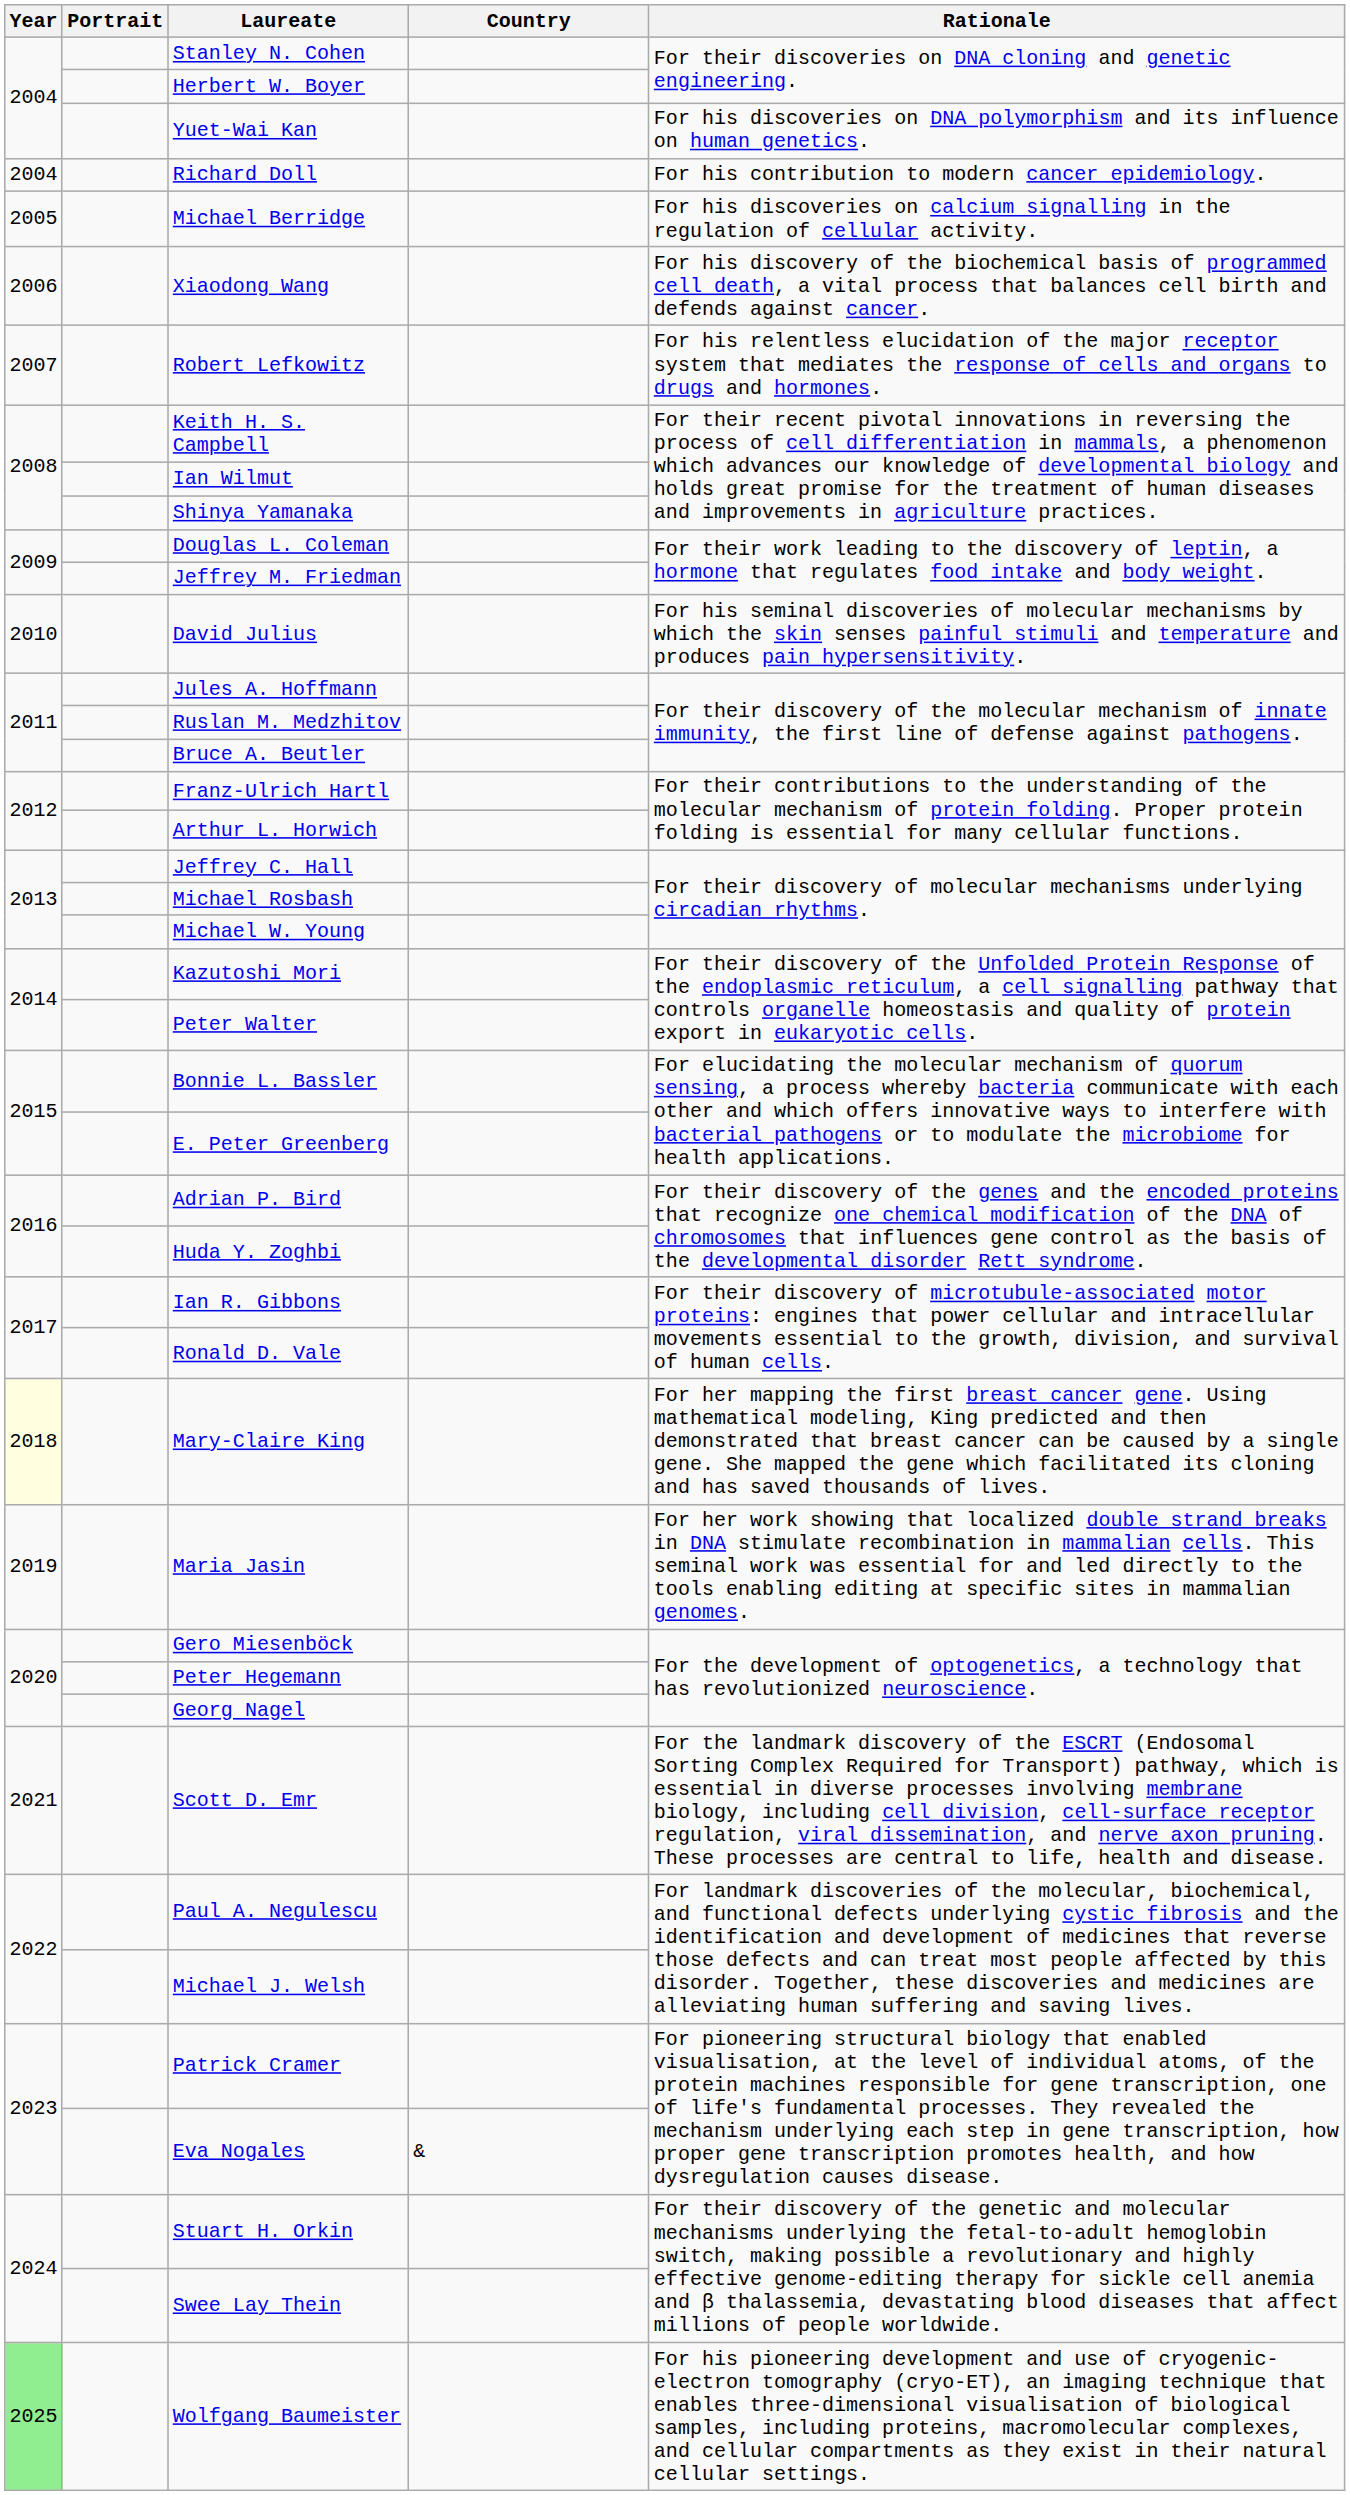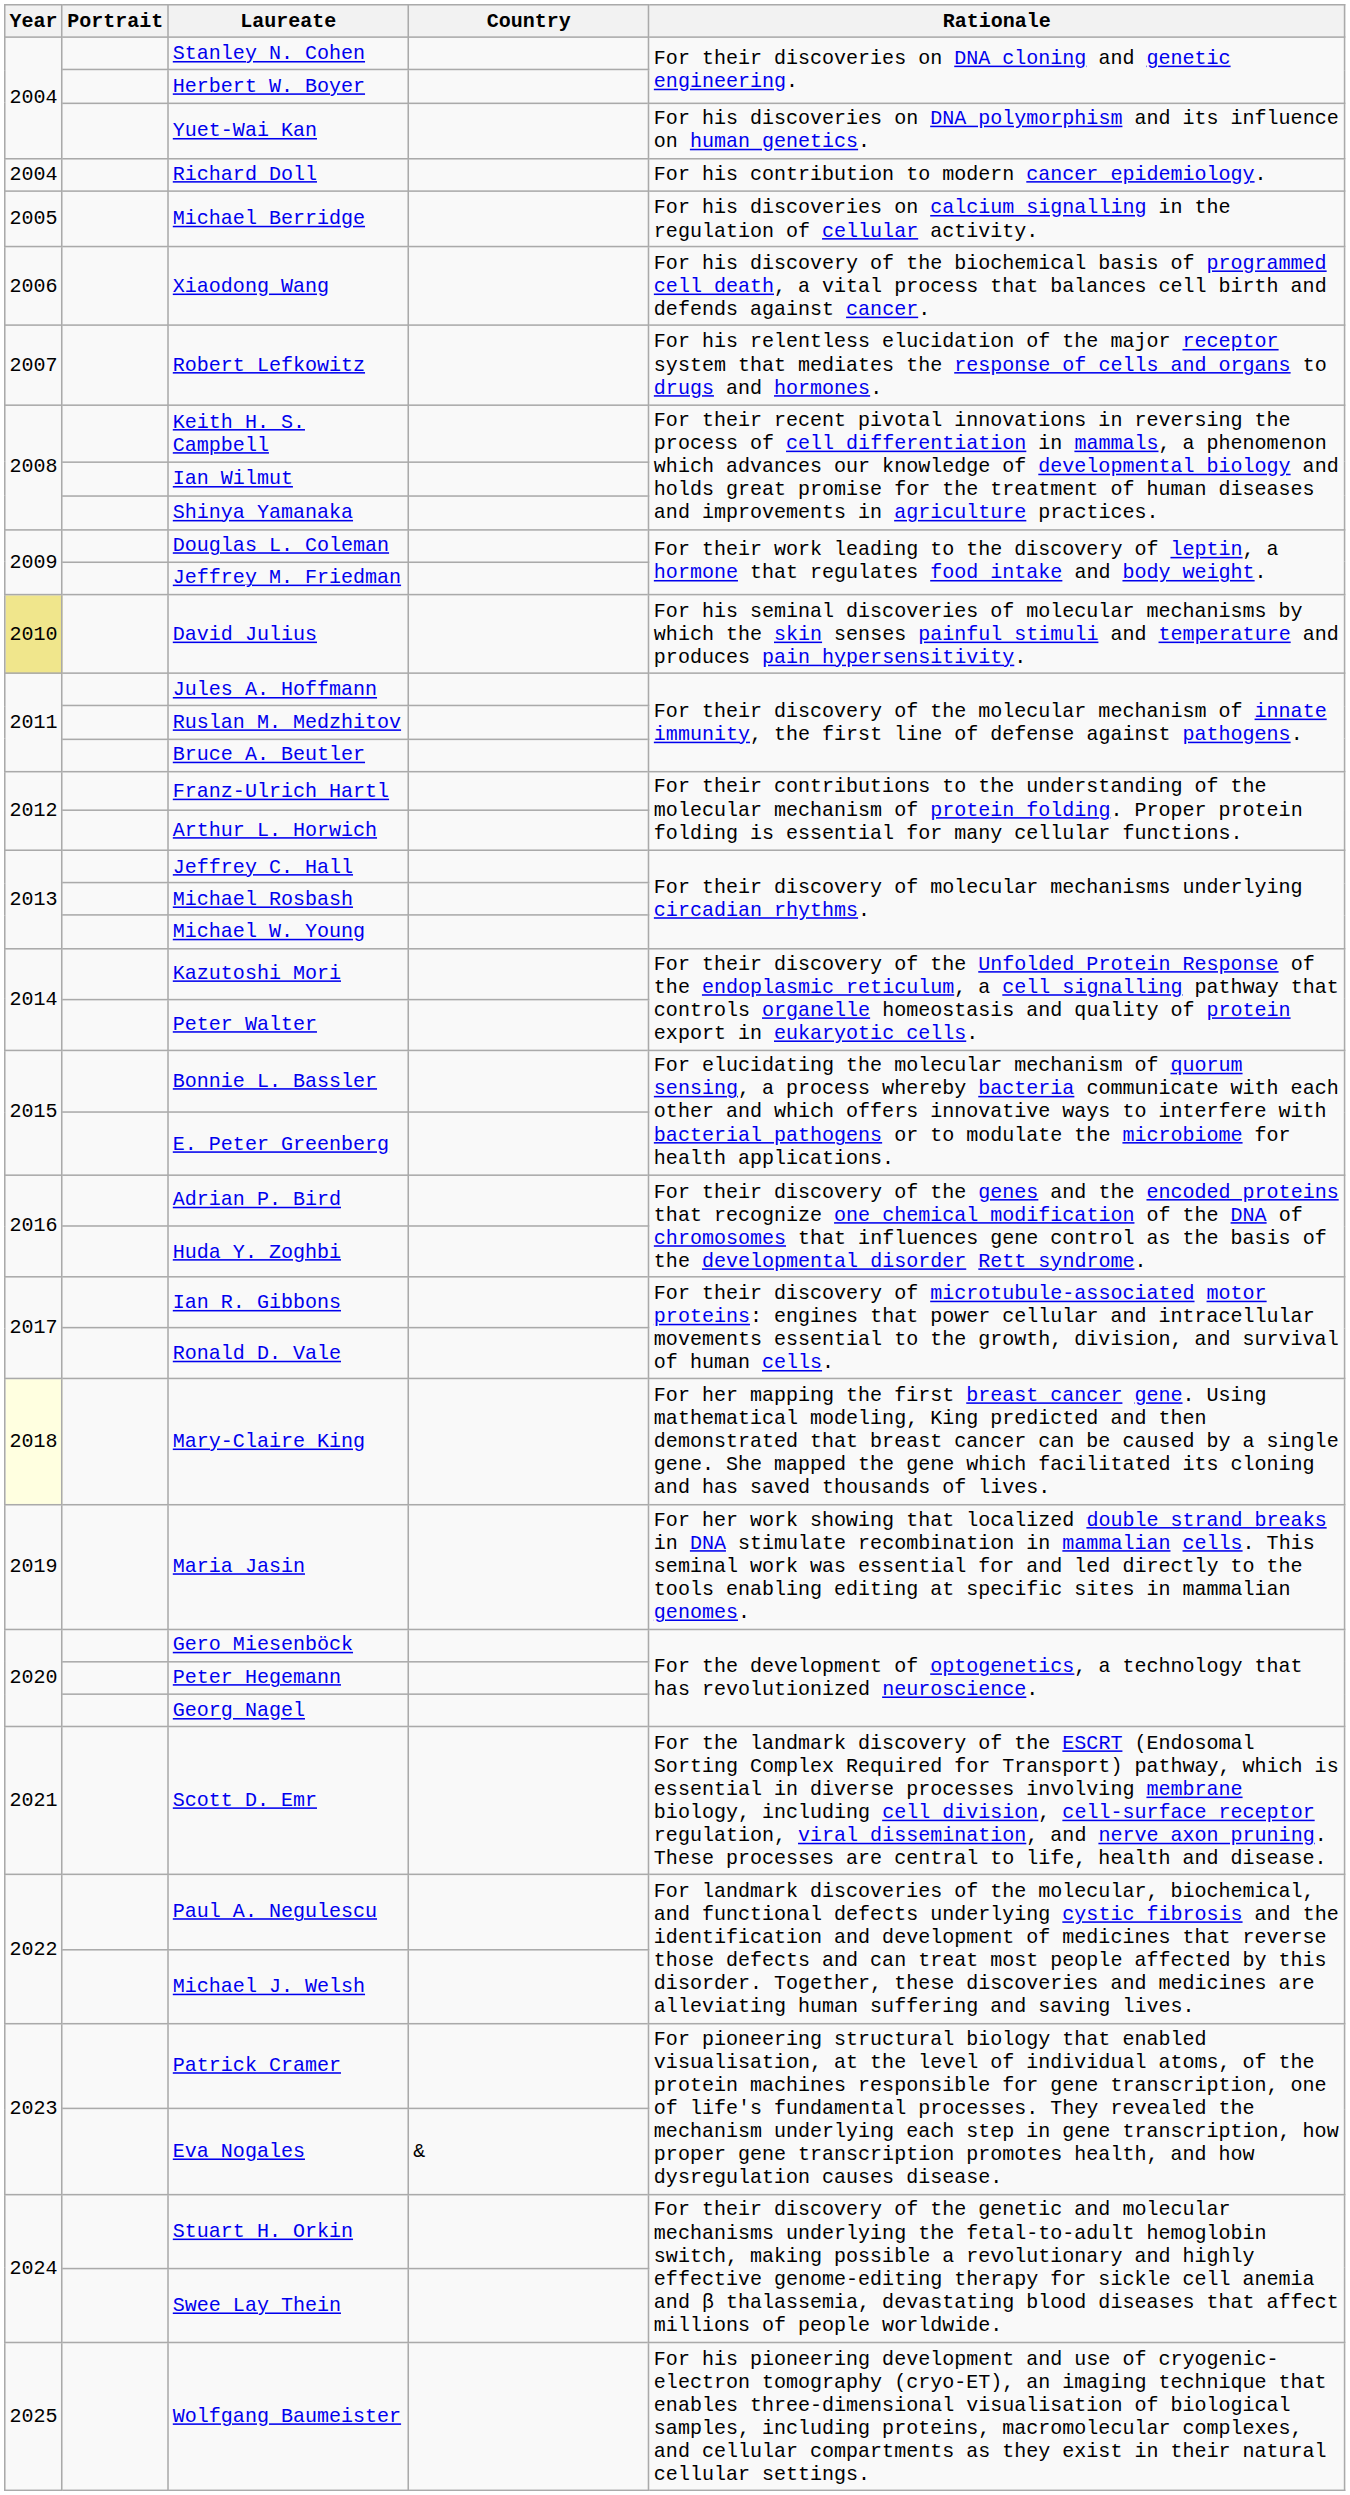David Julius | Year: no background -> khaki background
Wolfgang Baumeister | Year: lightgreen background -> no background
